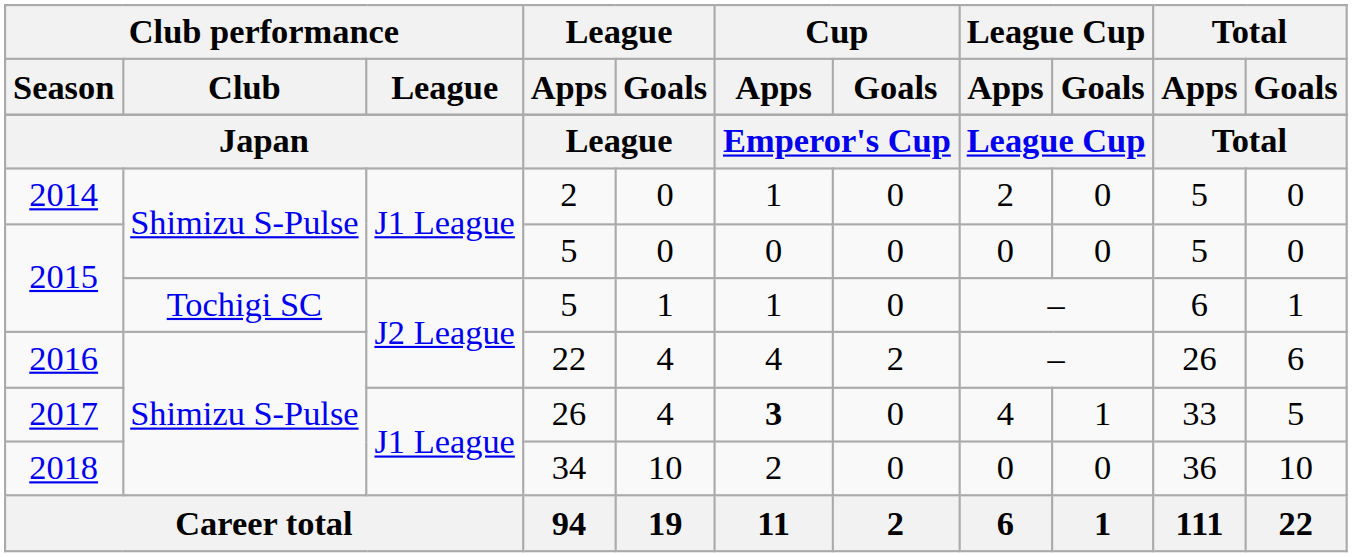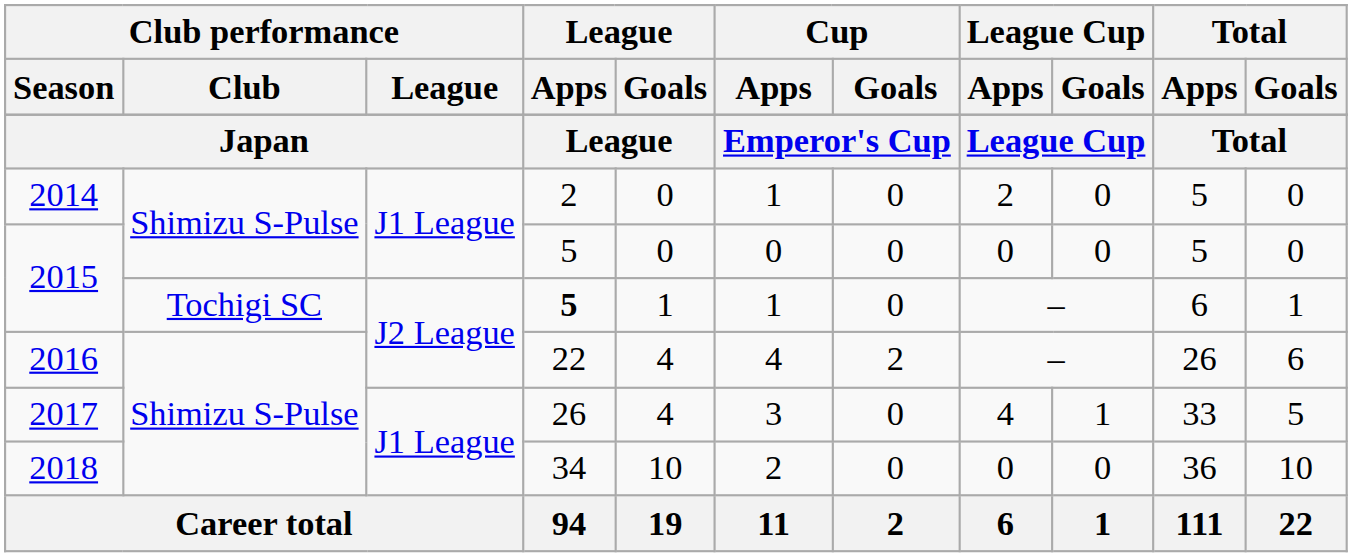2015 / Tochigi SC | League / Apps: normal -> bold
2017 | Cup / Apps: bold -> normal
